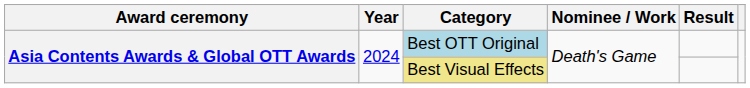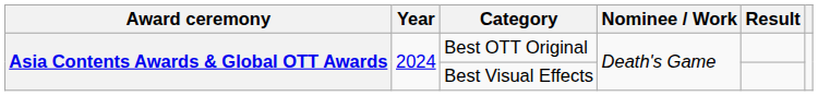Best OTT Original | Category: lightblue background -> no background
Best Visual Effects | Category: khaki background -> no background
